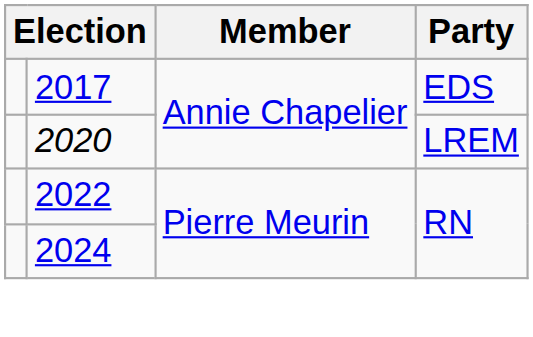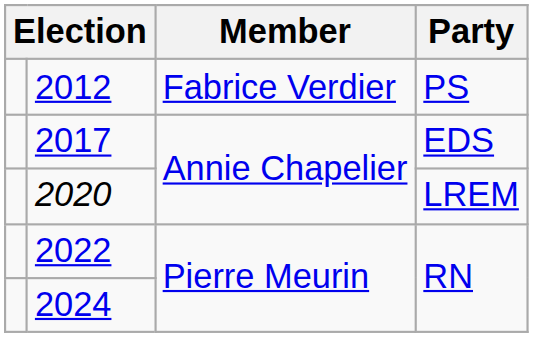+ row: 2012 | Fabrice Verdier | PS
